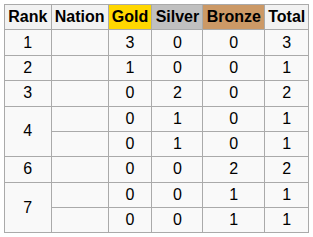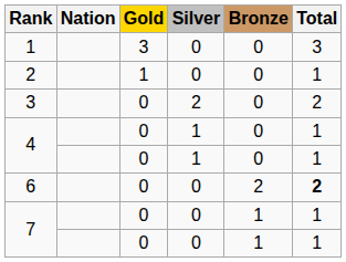6 | Total: normal -> bold
